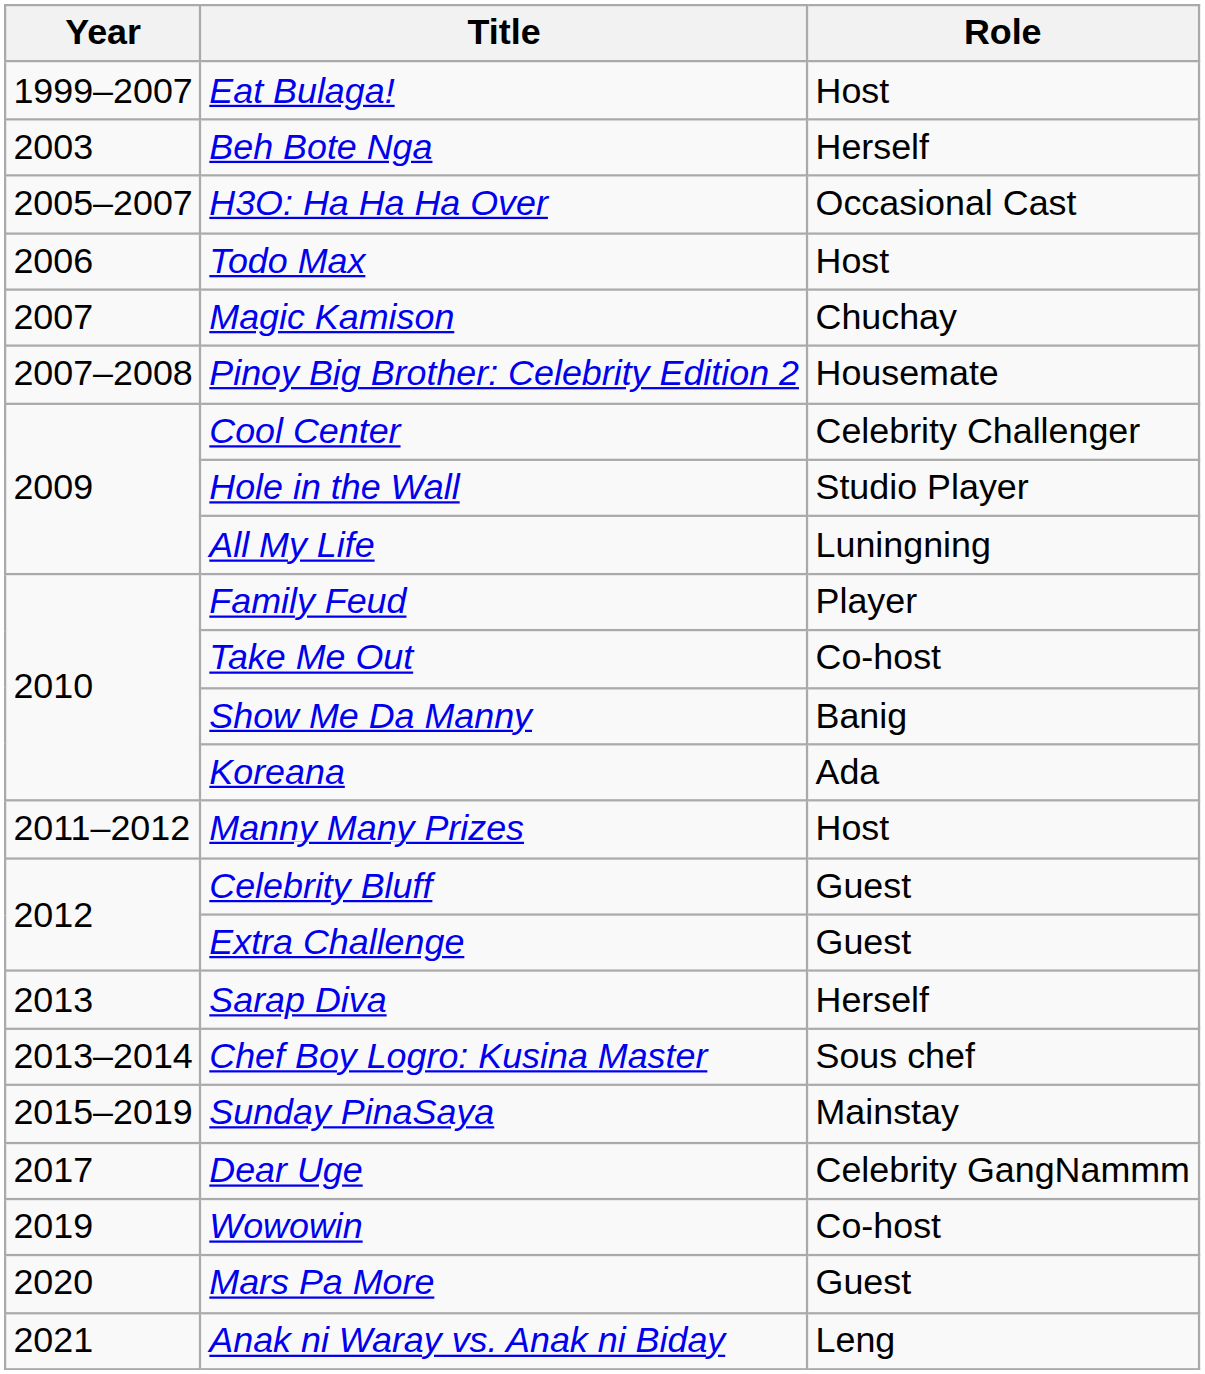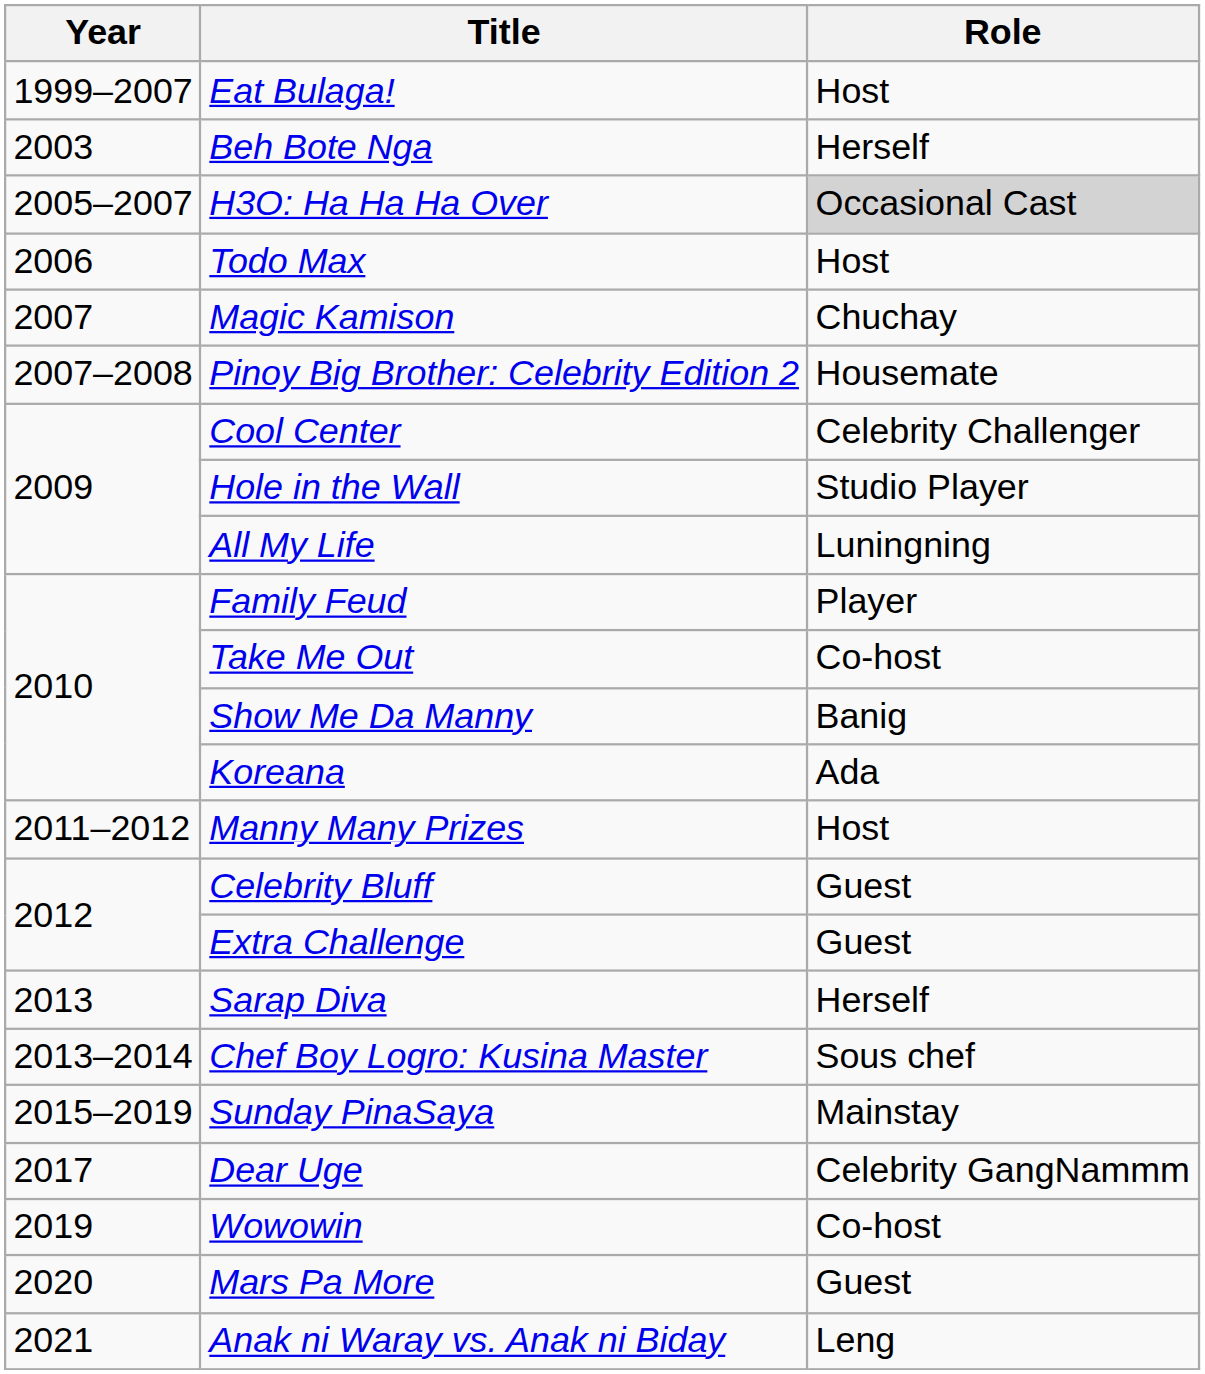H3O: Ha Ha Ha Over | Role: no background -> lightgrey background
